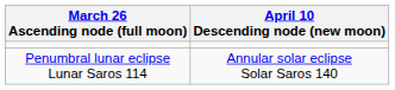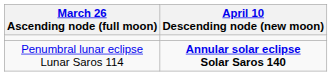Penumbral lunar eclipse Lunar Saros 114 | April 10 Descending node (new moon): normal -> bold
